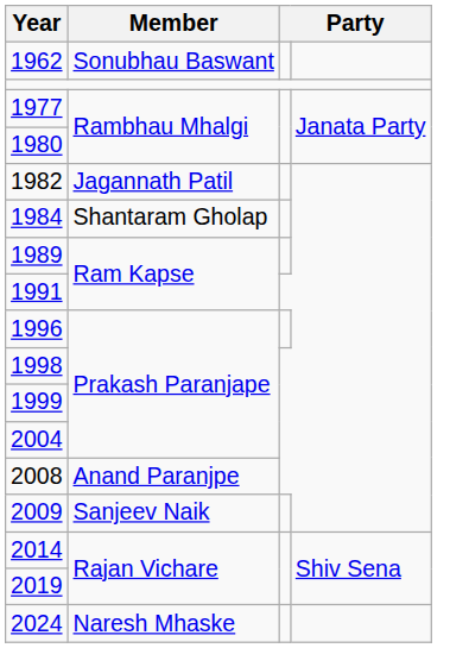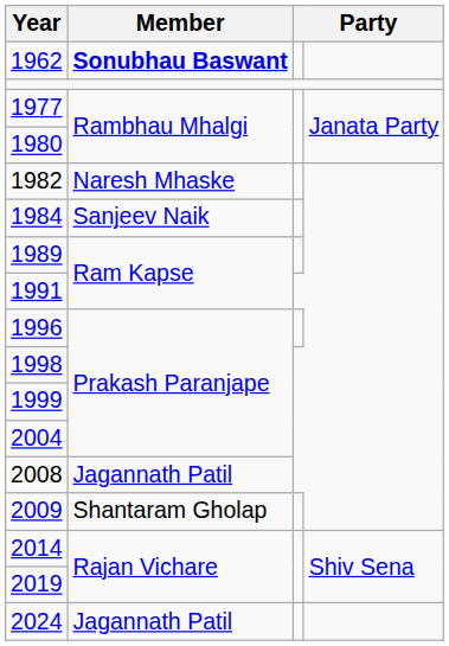1962 | Member: normal -> bold
1982 | Member: Jagannath Patil -> Naresh Mhaske
1984 | Member: Shantaram Gholap -> Sanjeev Naik
2008 | Member: Anand Paranjpe -> Jagannath Patil
2009 | Member: Sanjeev Naik -> Shantaram Gholap
2024 | Member: Naresh Mhaske -> Jagannath Patil
